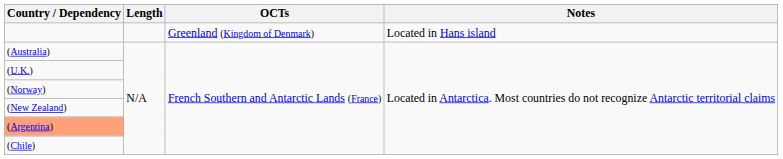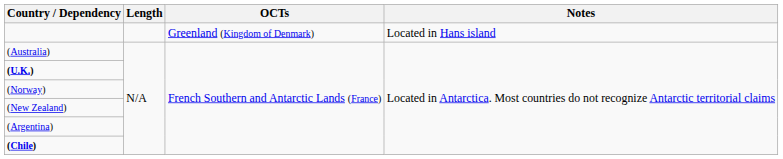(U.K.) | Country / Dependency: normal -> bold
(Argentina) | Country / Dependency: lightsalmon background -> no background
(Chile) | Country / Dependency: normal -> bold
